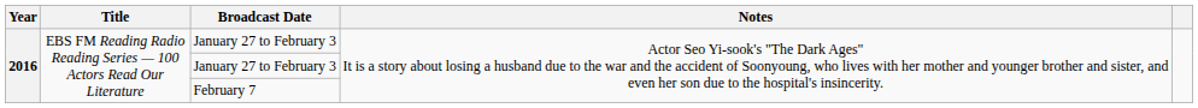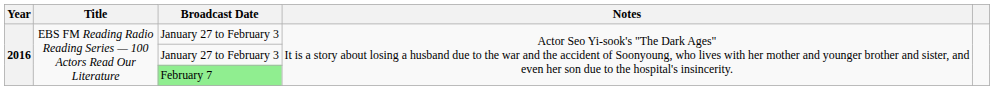February 7 | Broadcast Date: no background -> lightgreen background
